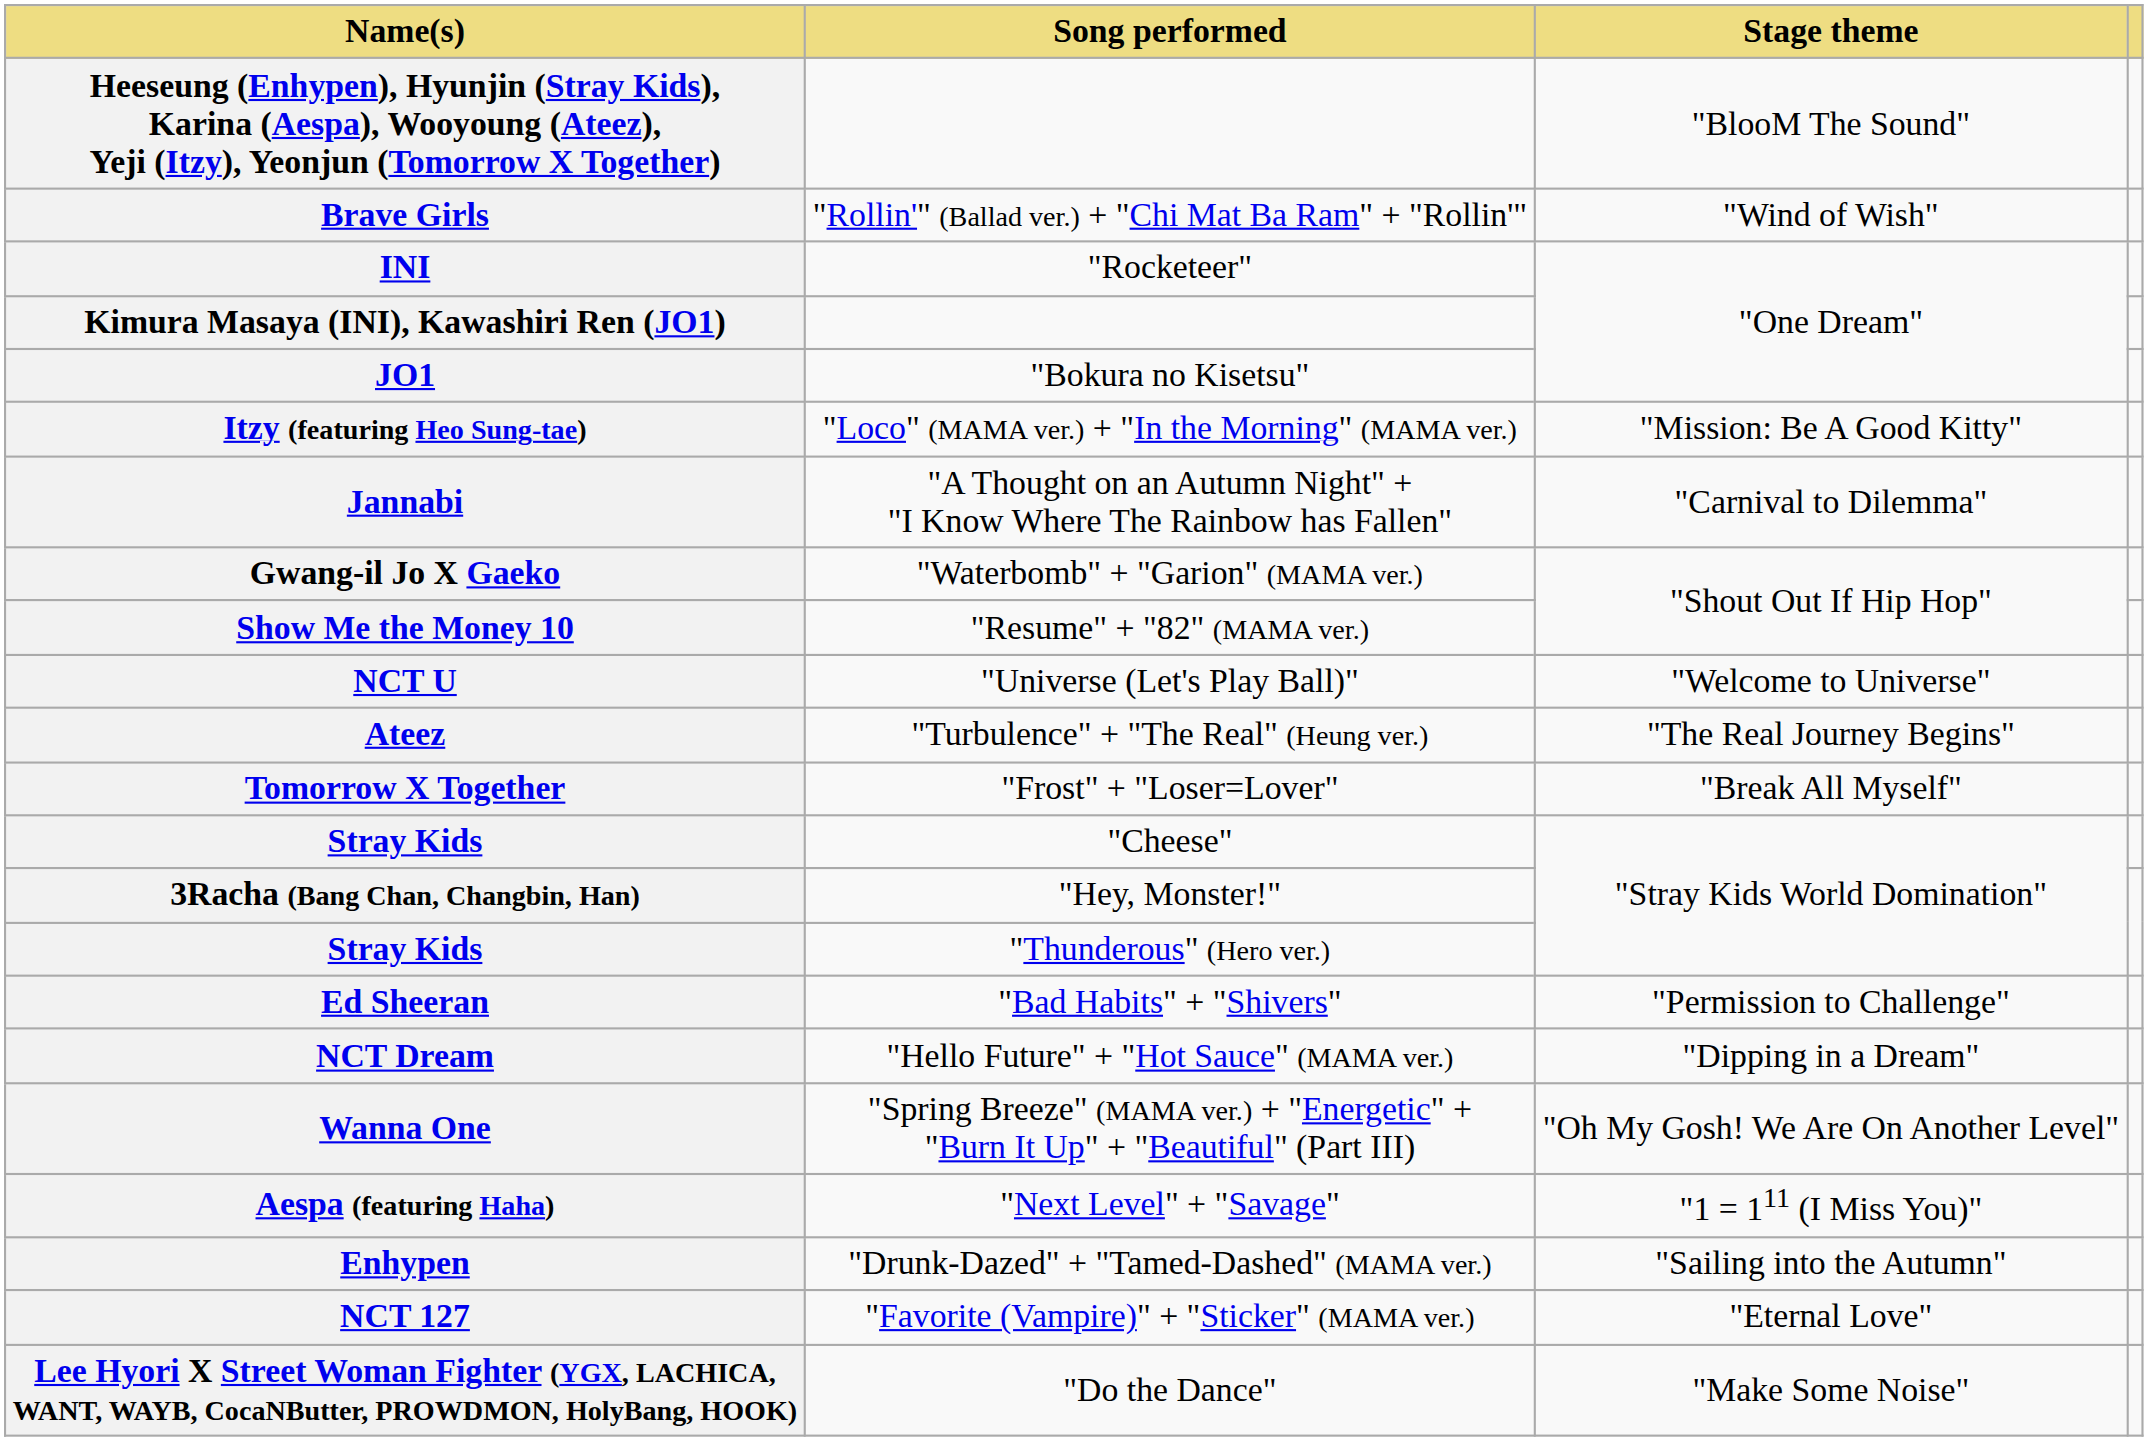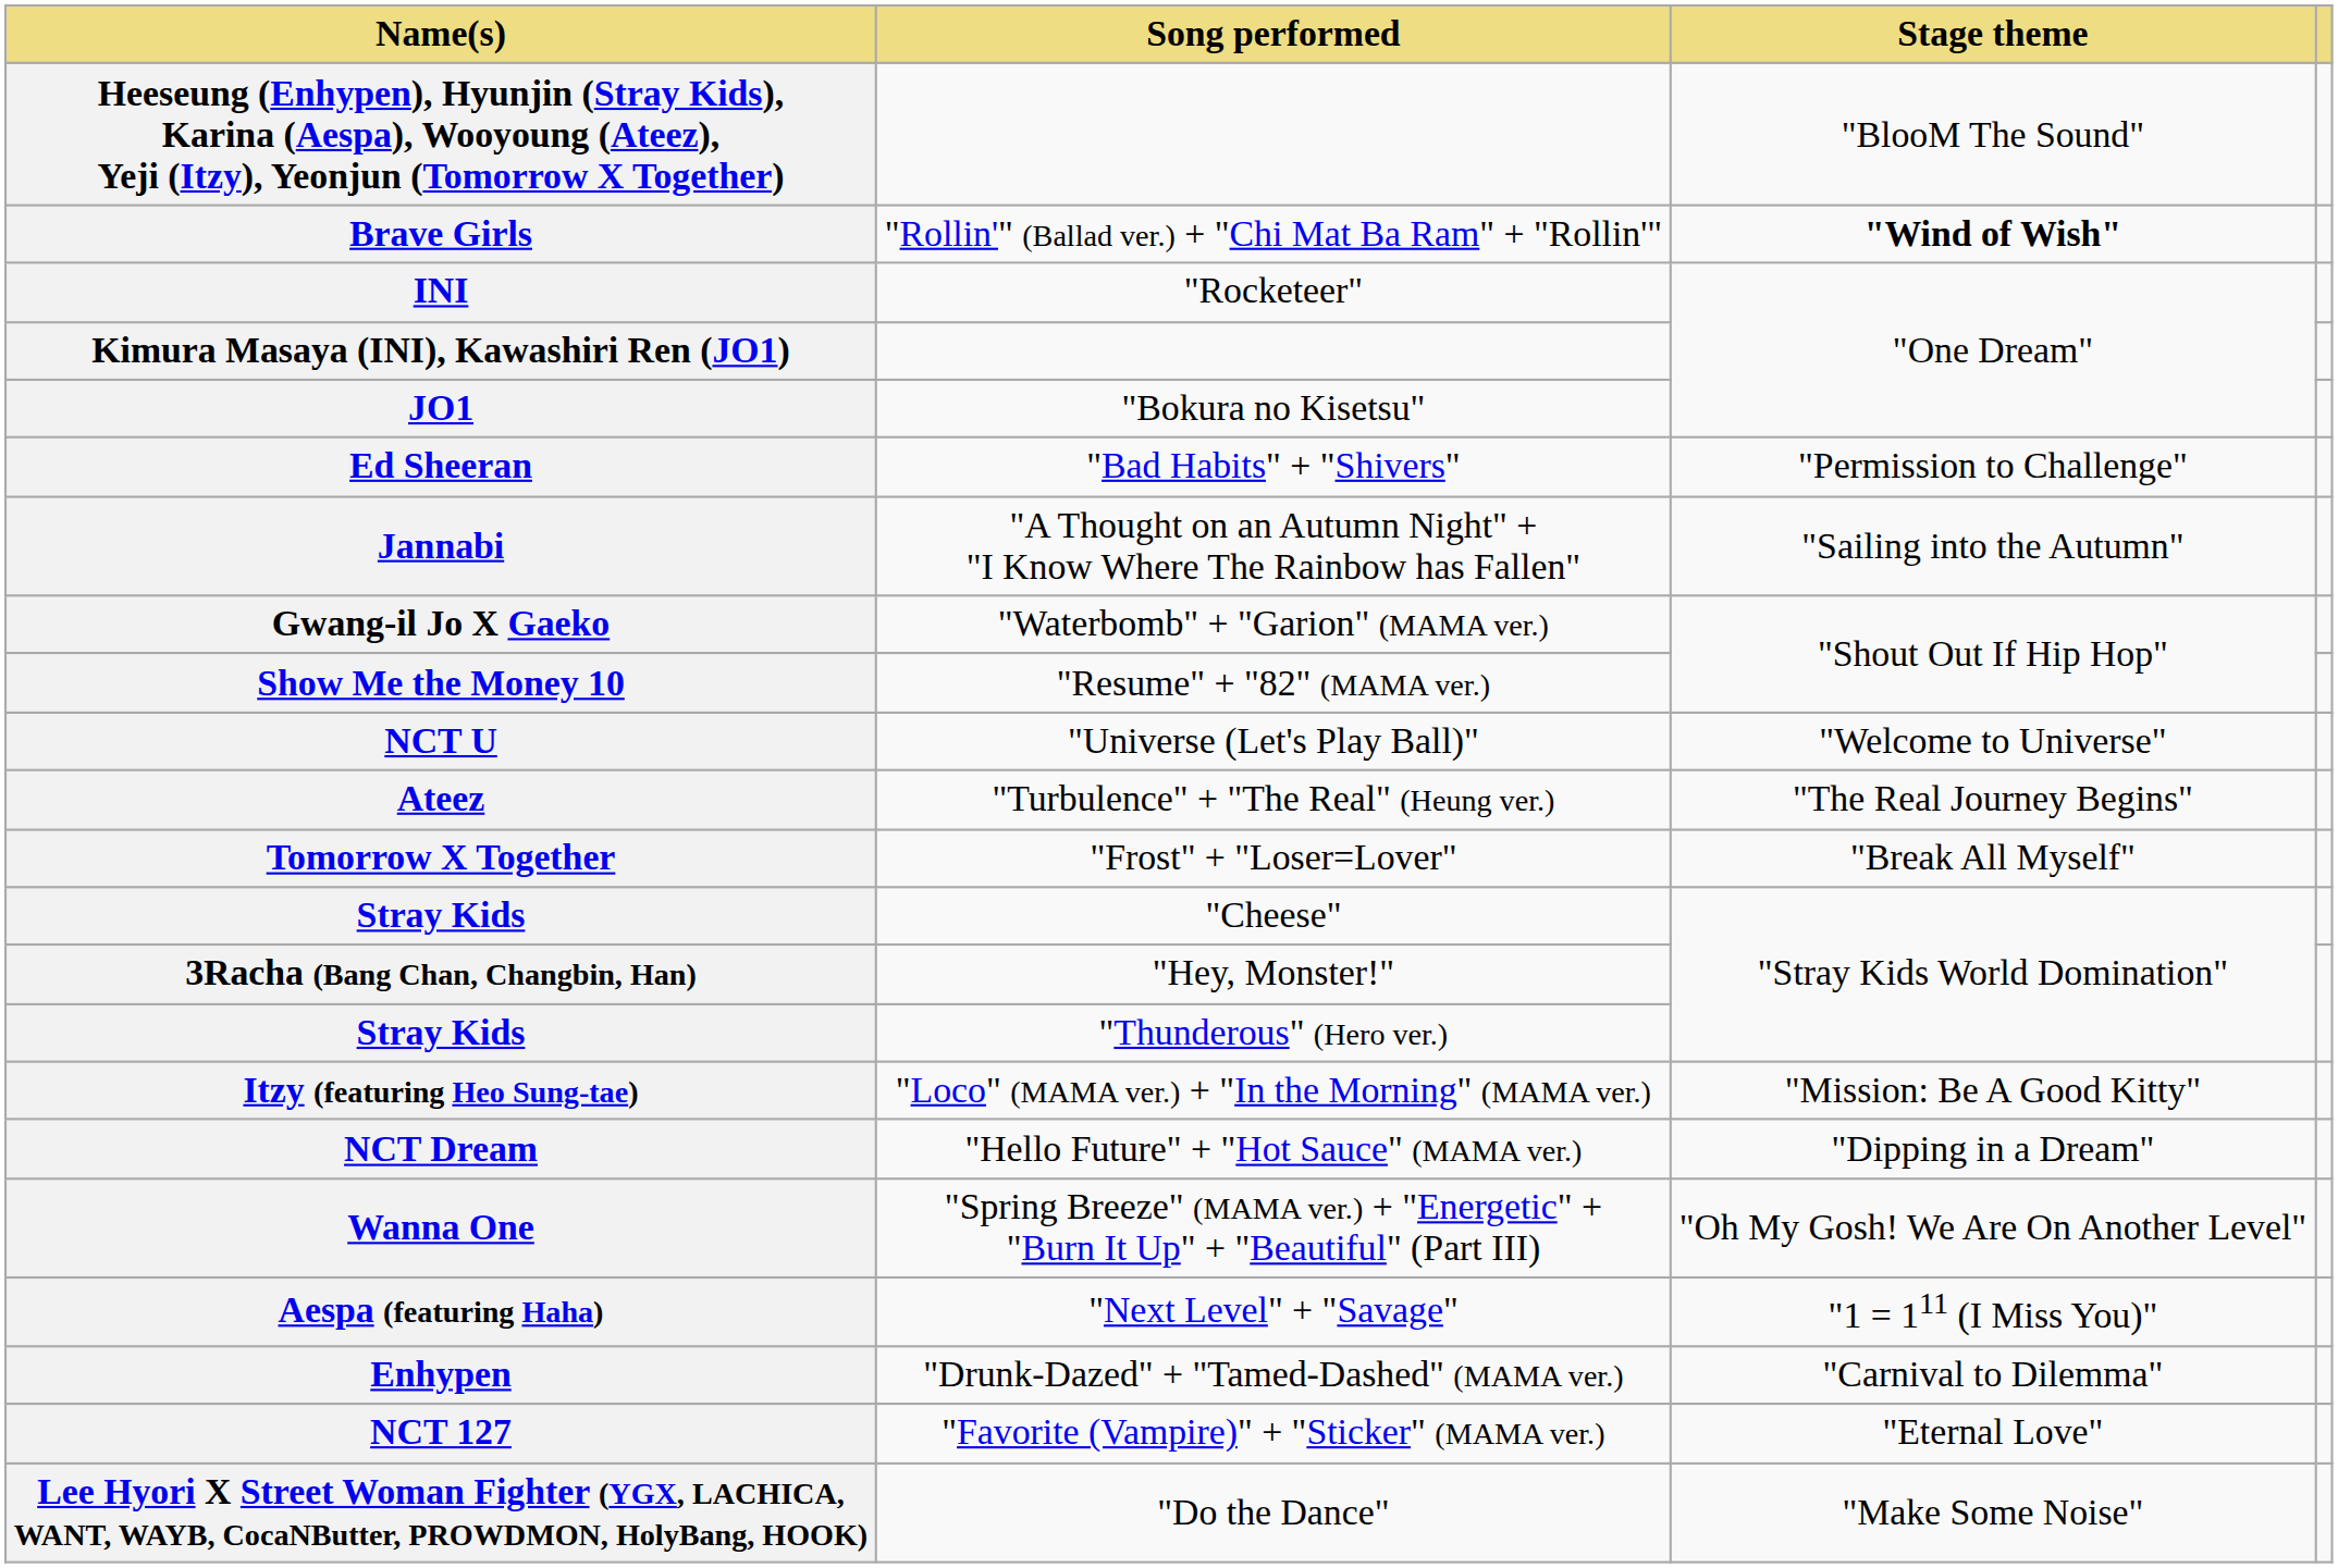Brave Girls | Stage theme: normal -> bold
rows swapped: Itzy (featuring Heo Sung-tae) <-> Ed Sheeran
Jannabi | Stage theme: "Carnival to Dilemma" -> "Sailing into the Autumn"
Enhypen | Stage theme: "Sailing into the Autumn" -> "Carnival to Dilemma"
